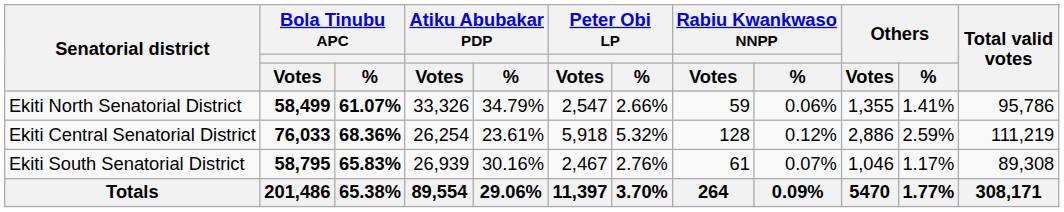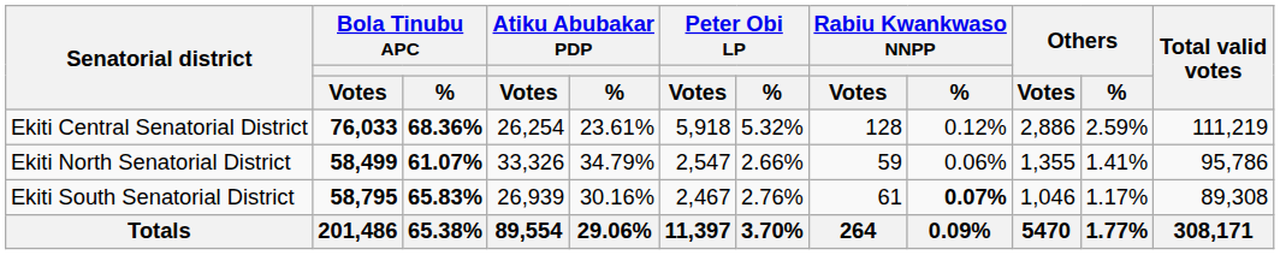rows swapped: Ekiti Central Senatorial District <-> Ekiti North Senatorial District
Ekiti South Senatorial District | Rabiu Kwankwaso NNPP / %: normal -> bold
